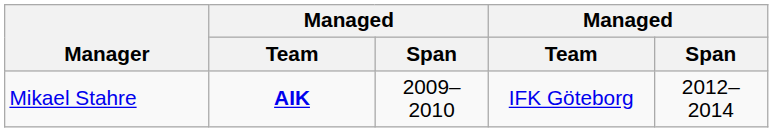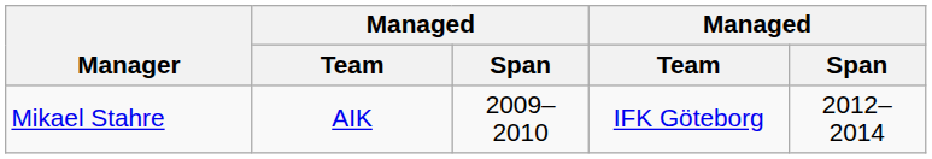Mikael Stahre | column 2: bold -> normal
